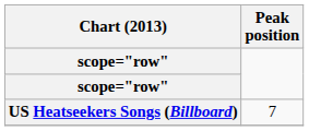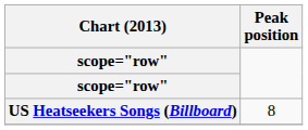US Heatseekers Songs (Billboard) | Peak position: 7 -> 8
